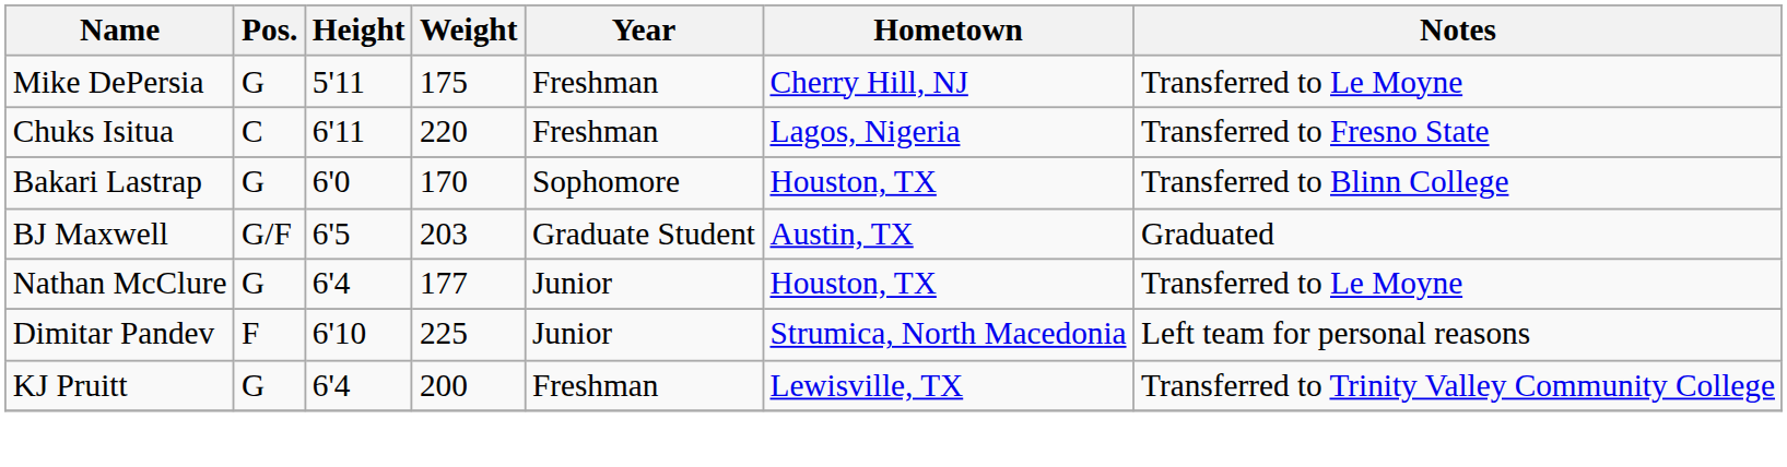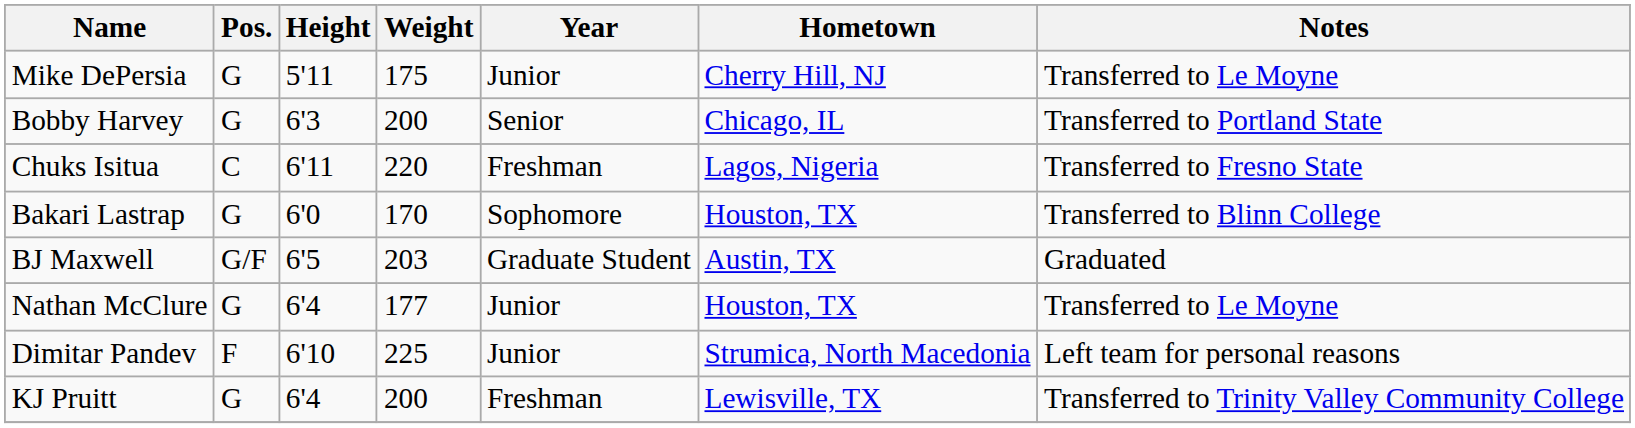Mike DePersia | Year: Freshman -> Junior
+ row: Bobby Harvey | G | 6'3 | 200 | Senior | Chicago, IL | Transferred to Portland State
